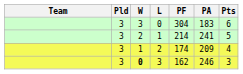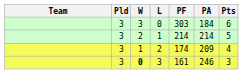row 2 | PF: 304 -> 303
row 2 | PA: 183 -> 184
row 3 | PA: 241 -> 214
row 5 | PF: 162 -> 161
